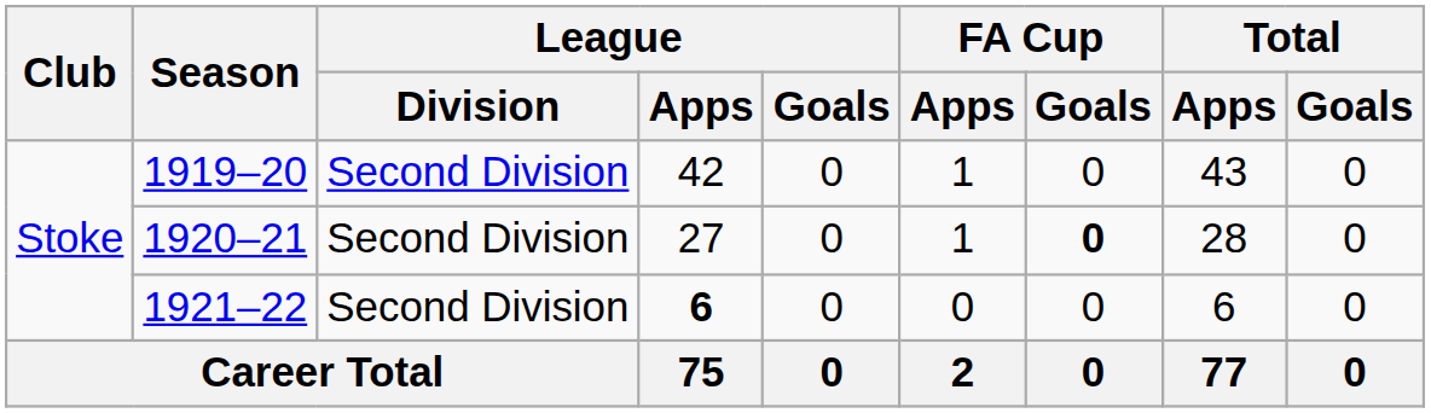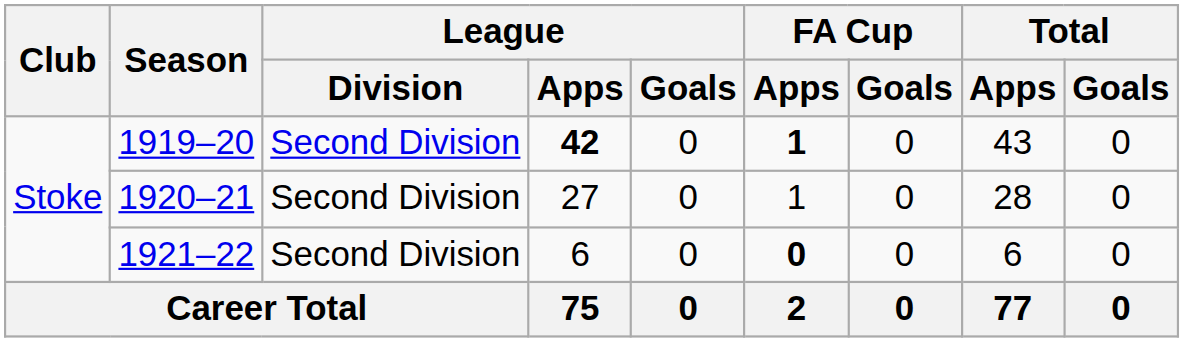1919–20 | League / Apps: normal -> bold
1919–20 | FA Cup / Apps: normal -> bold
1920–21 | FA Cup / Goals: bold -> normal
1921–22 | League / Apps: bold -> normal
1921–22 | FA Cup / Apps: normal -> bold
